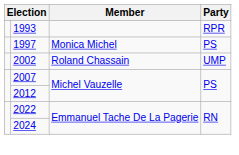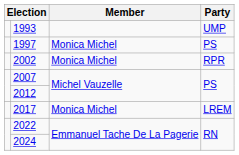1993 | Party: RPR -> UMP
2002 | Member: Roland Chassain -> Monica Michel
2002 | Party: UMP -> RPR
+ row: 2017 | Monica Michel | LREM
